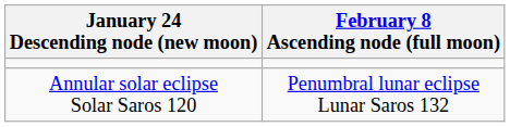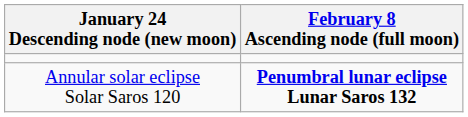Annular solar eclipse Solar Saros 120 | February 8 Ascending node (full moon): normal -> bold
